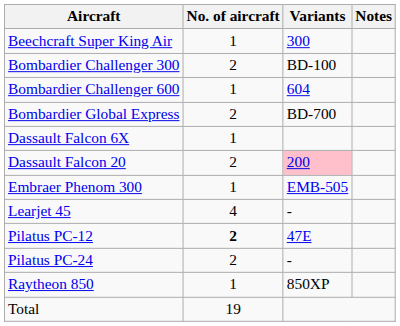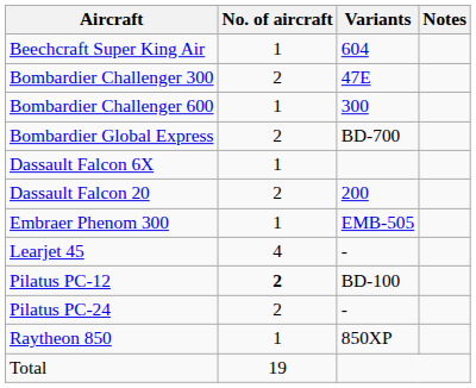Beechcraft Super King Air | Variants: 300 -> 604
Bombardier Challenger 300 | Variants: BD-100 -> 47E
Bombardier Challenger 600 | Variants: 604 -> 300
Dassault Falcon 20 | Variants: pink background -> no background
Pilatus PC-12 | Variants: 47E -> BD-100
